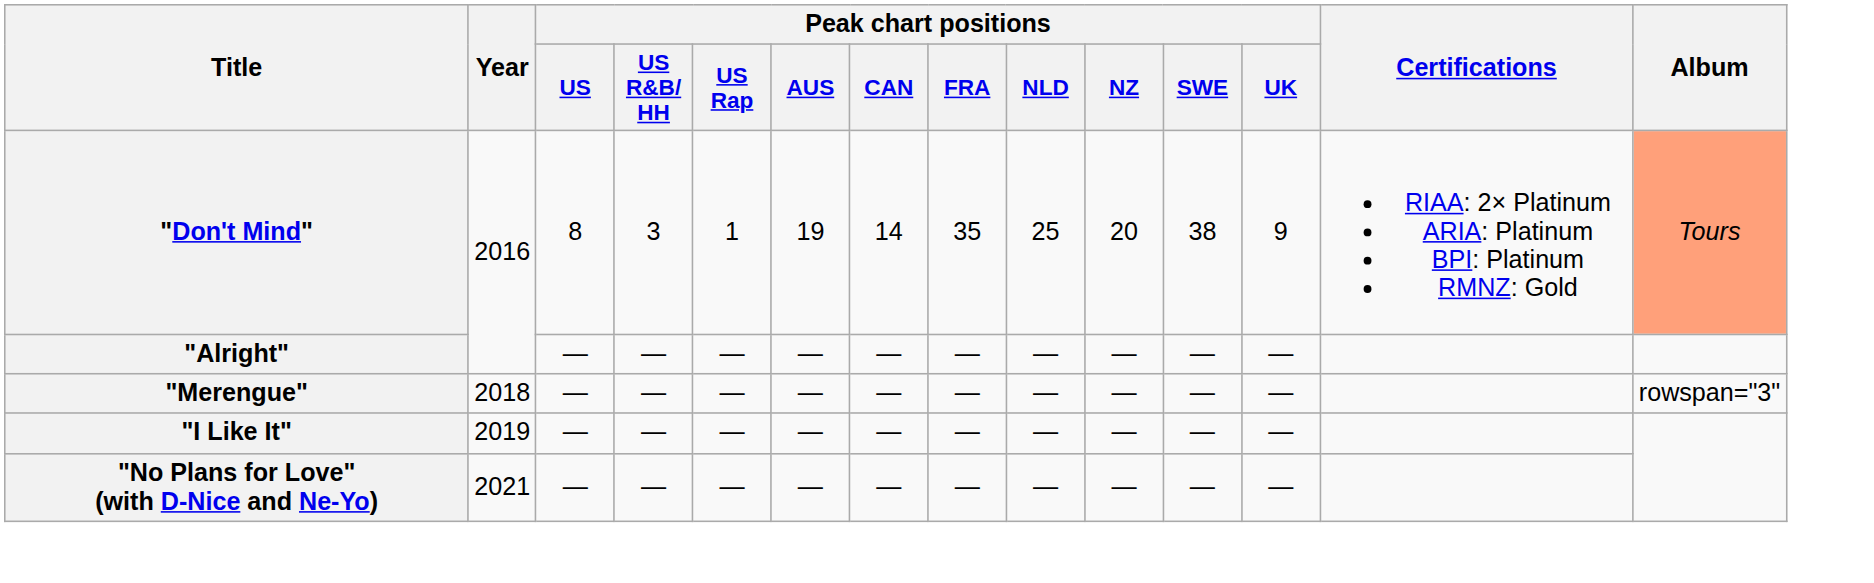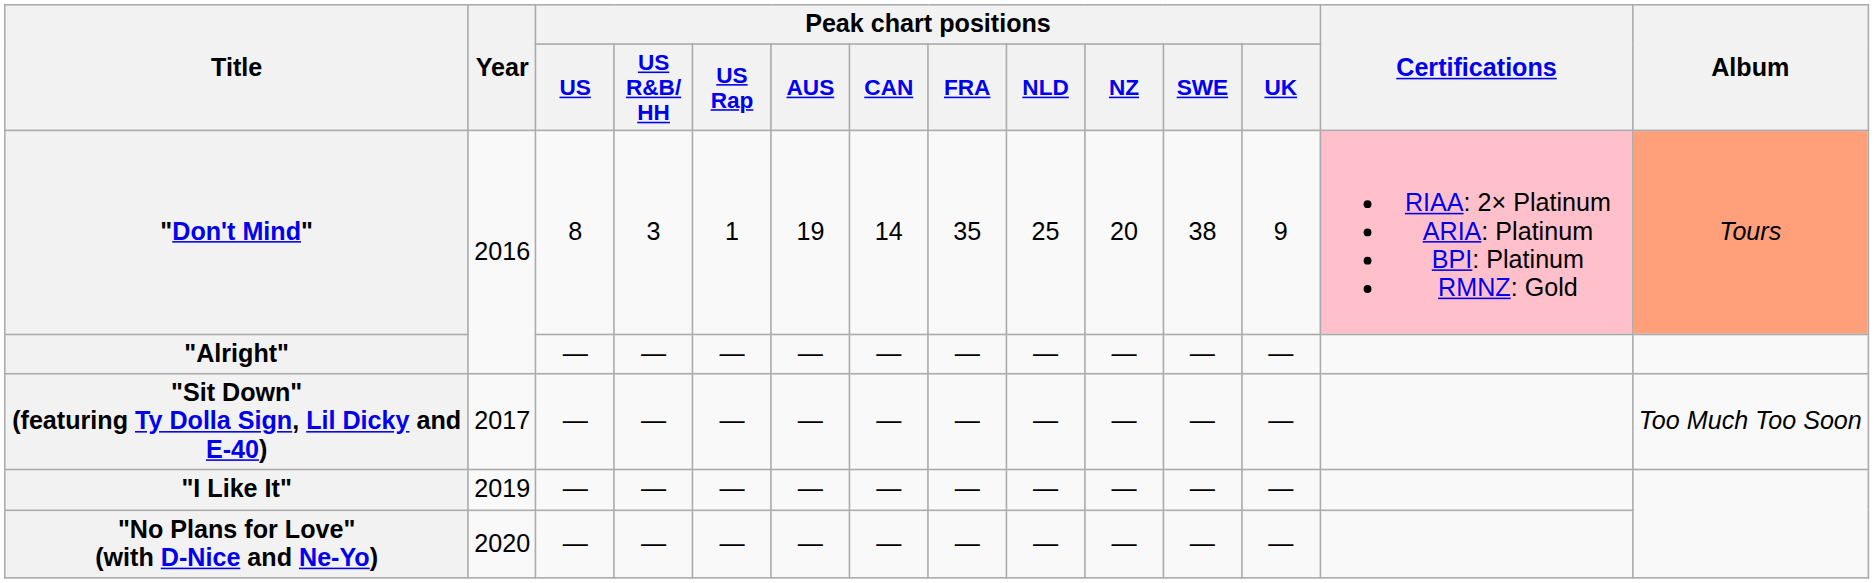"Don't Mind" | Certifications: no background -> pink background
+ row: "Sit Down" (featuring Ty Dolla Sign, Lil Dicky and E-40) | 2017 | — | — | — | — | — | — | — | — | — | — | Too Much Too Soon
- row: "Merengue" | 2018 | — | — | — | — | — | — | — | — | — | — | rowspan="3"
"No Plans for Love" (with D-Nice and Ne-Yo) | Year: 2021 -> 2020
